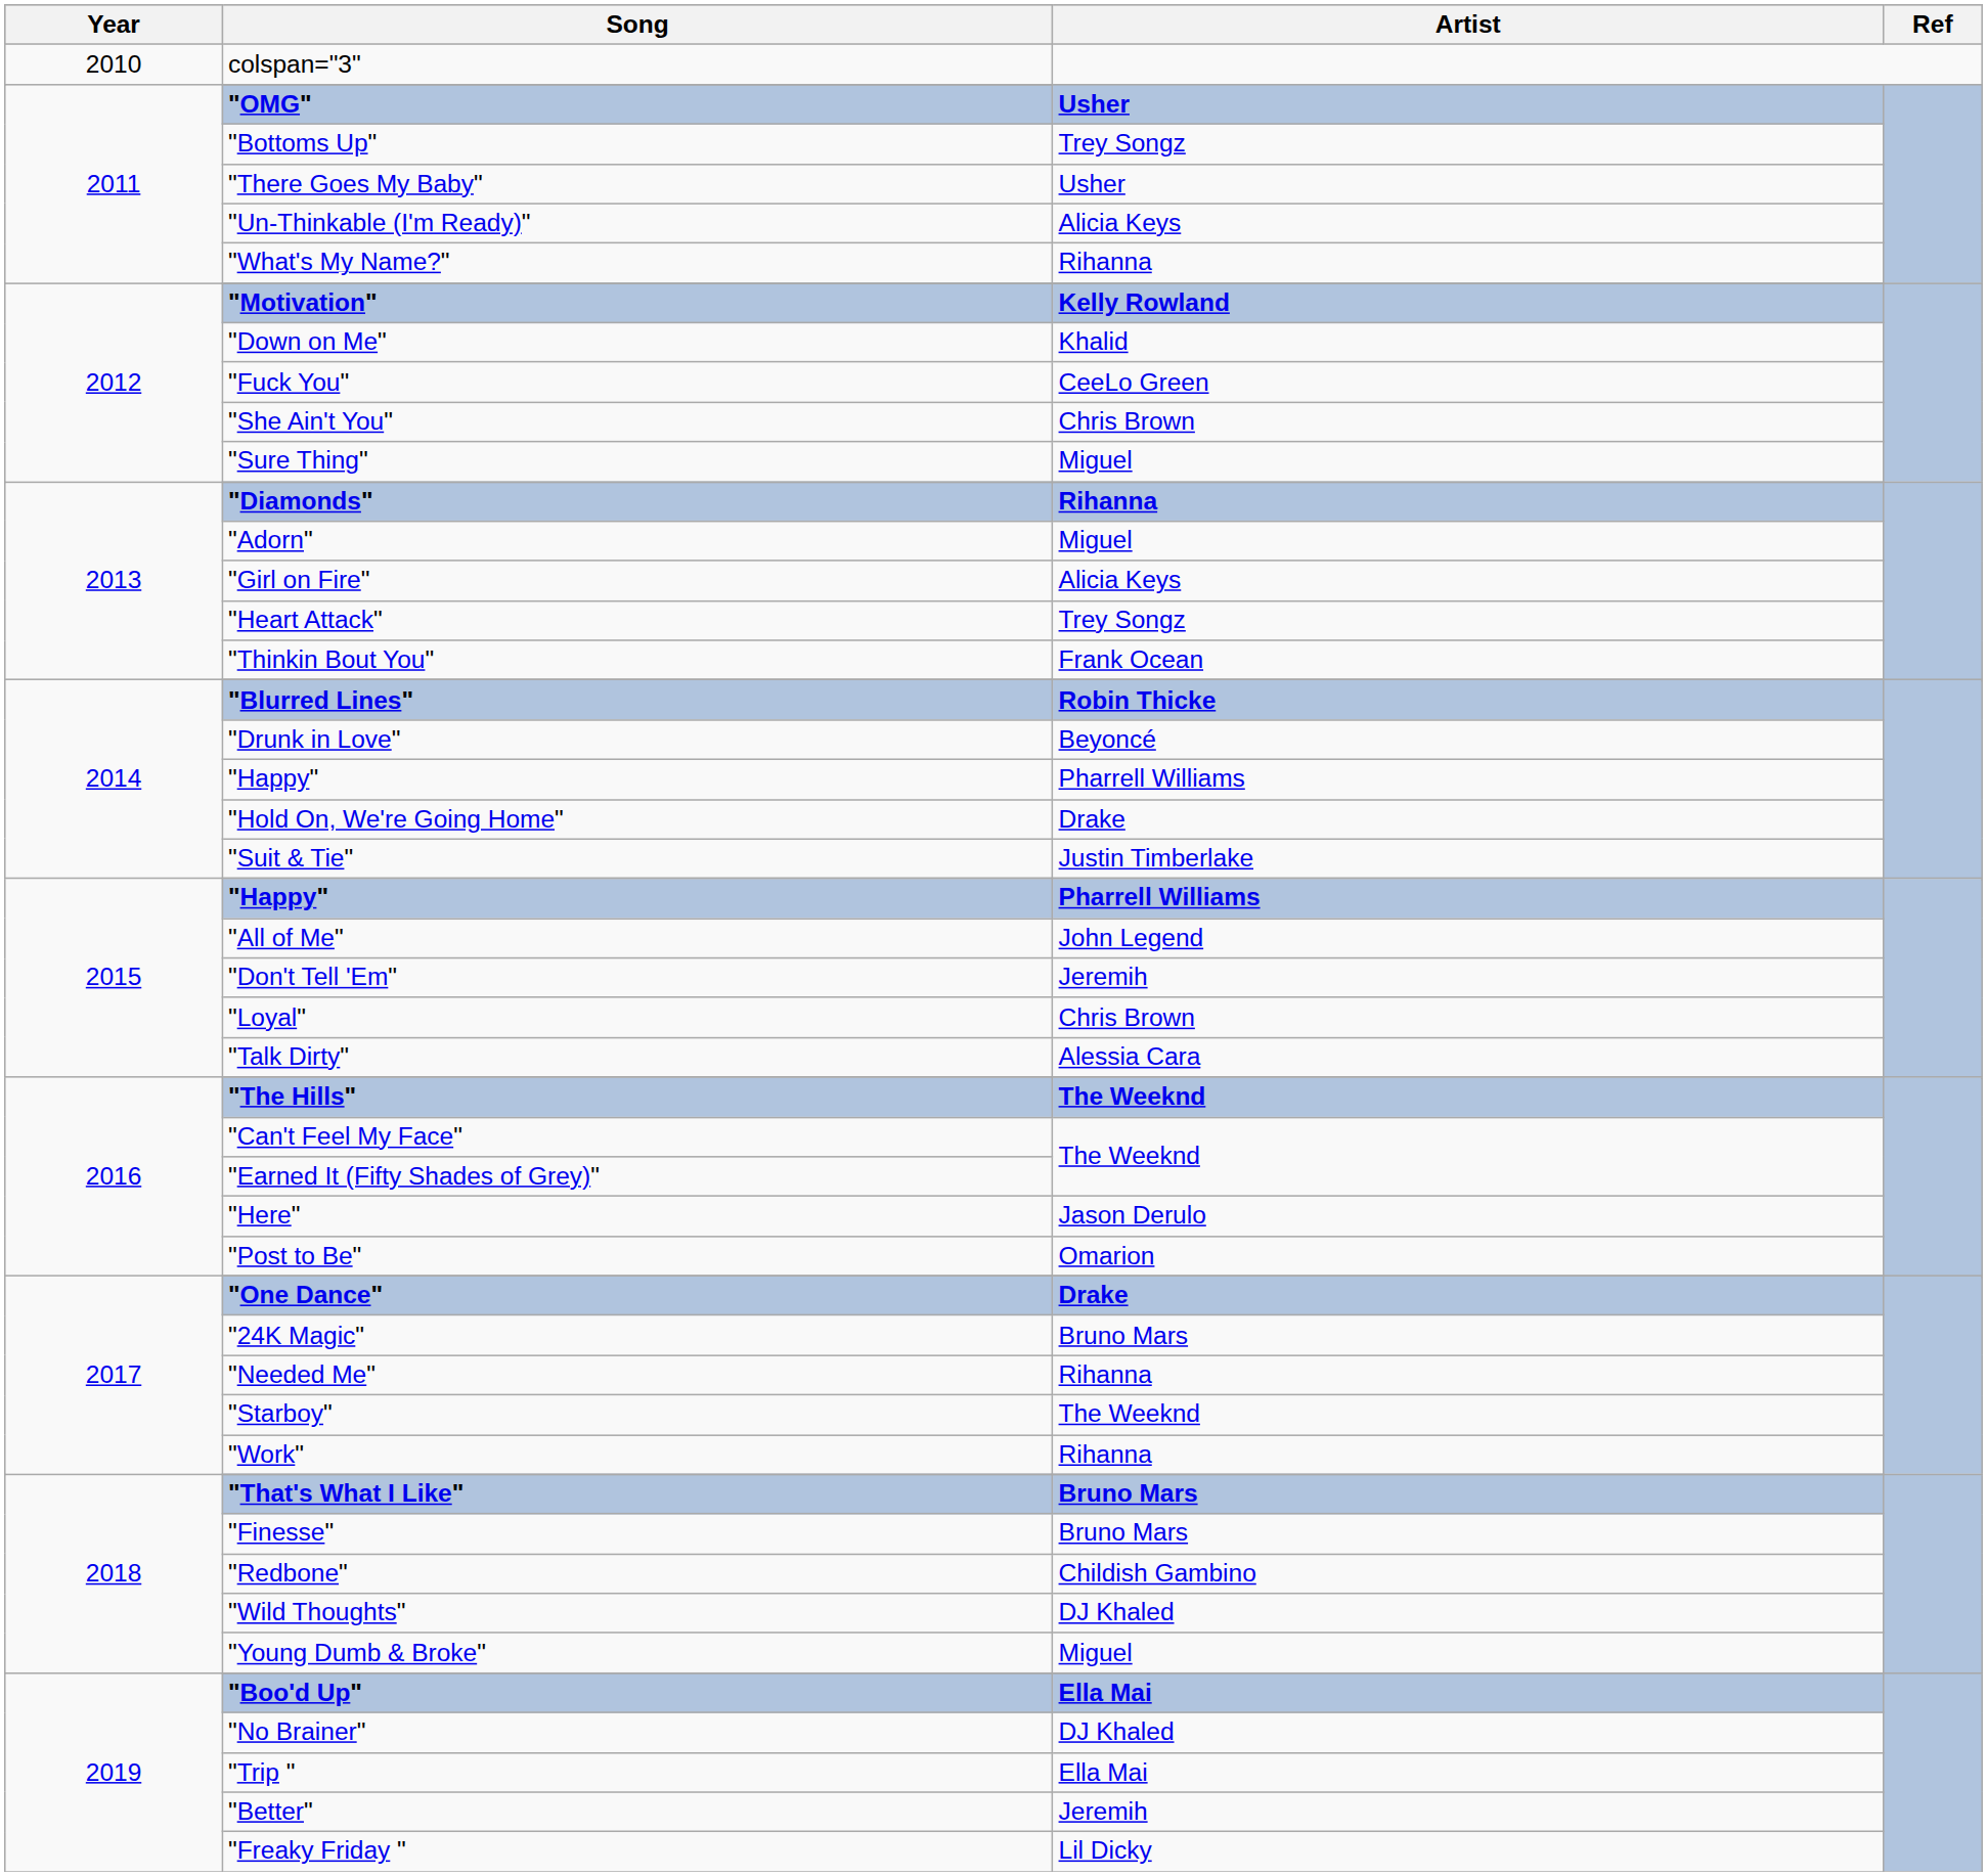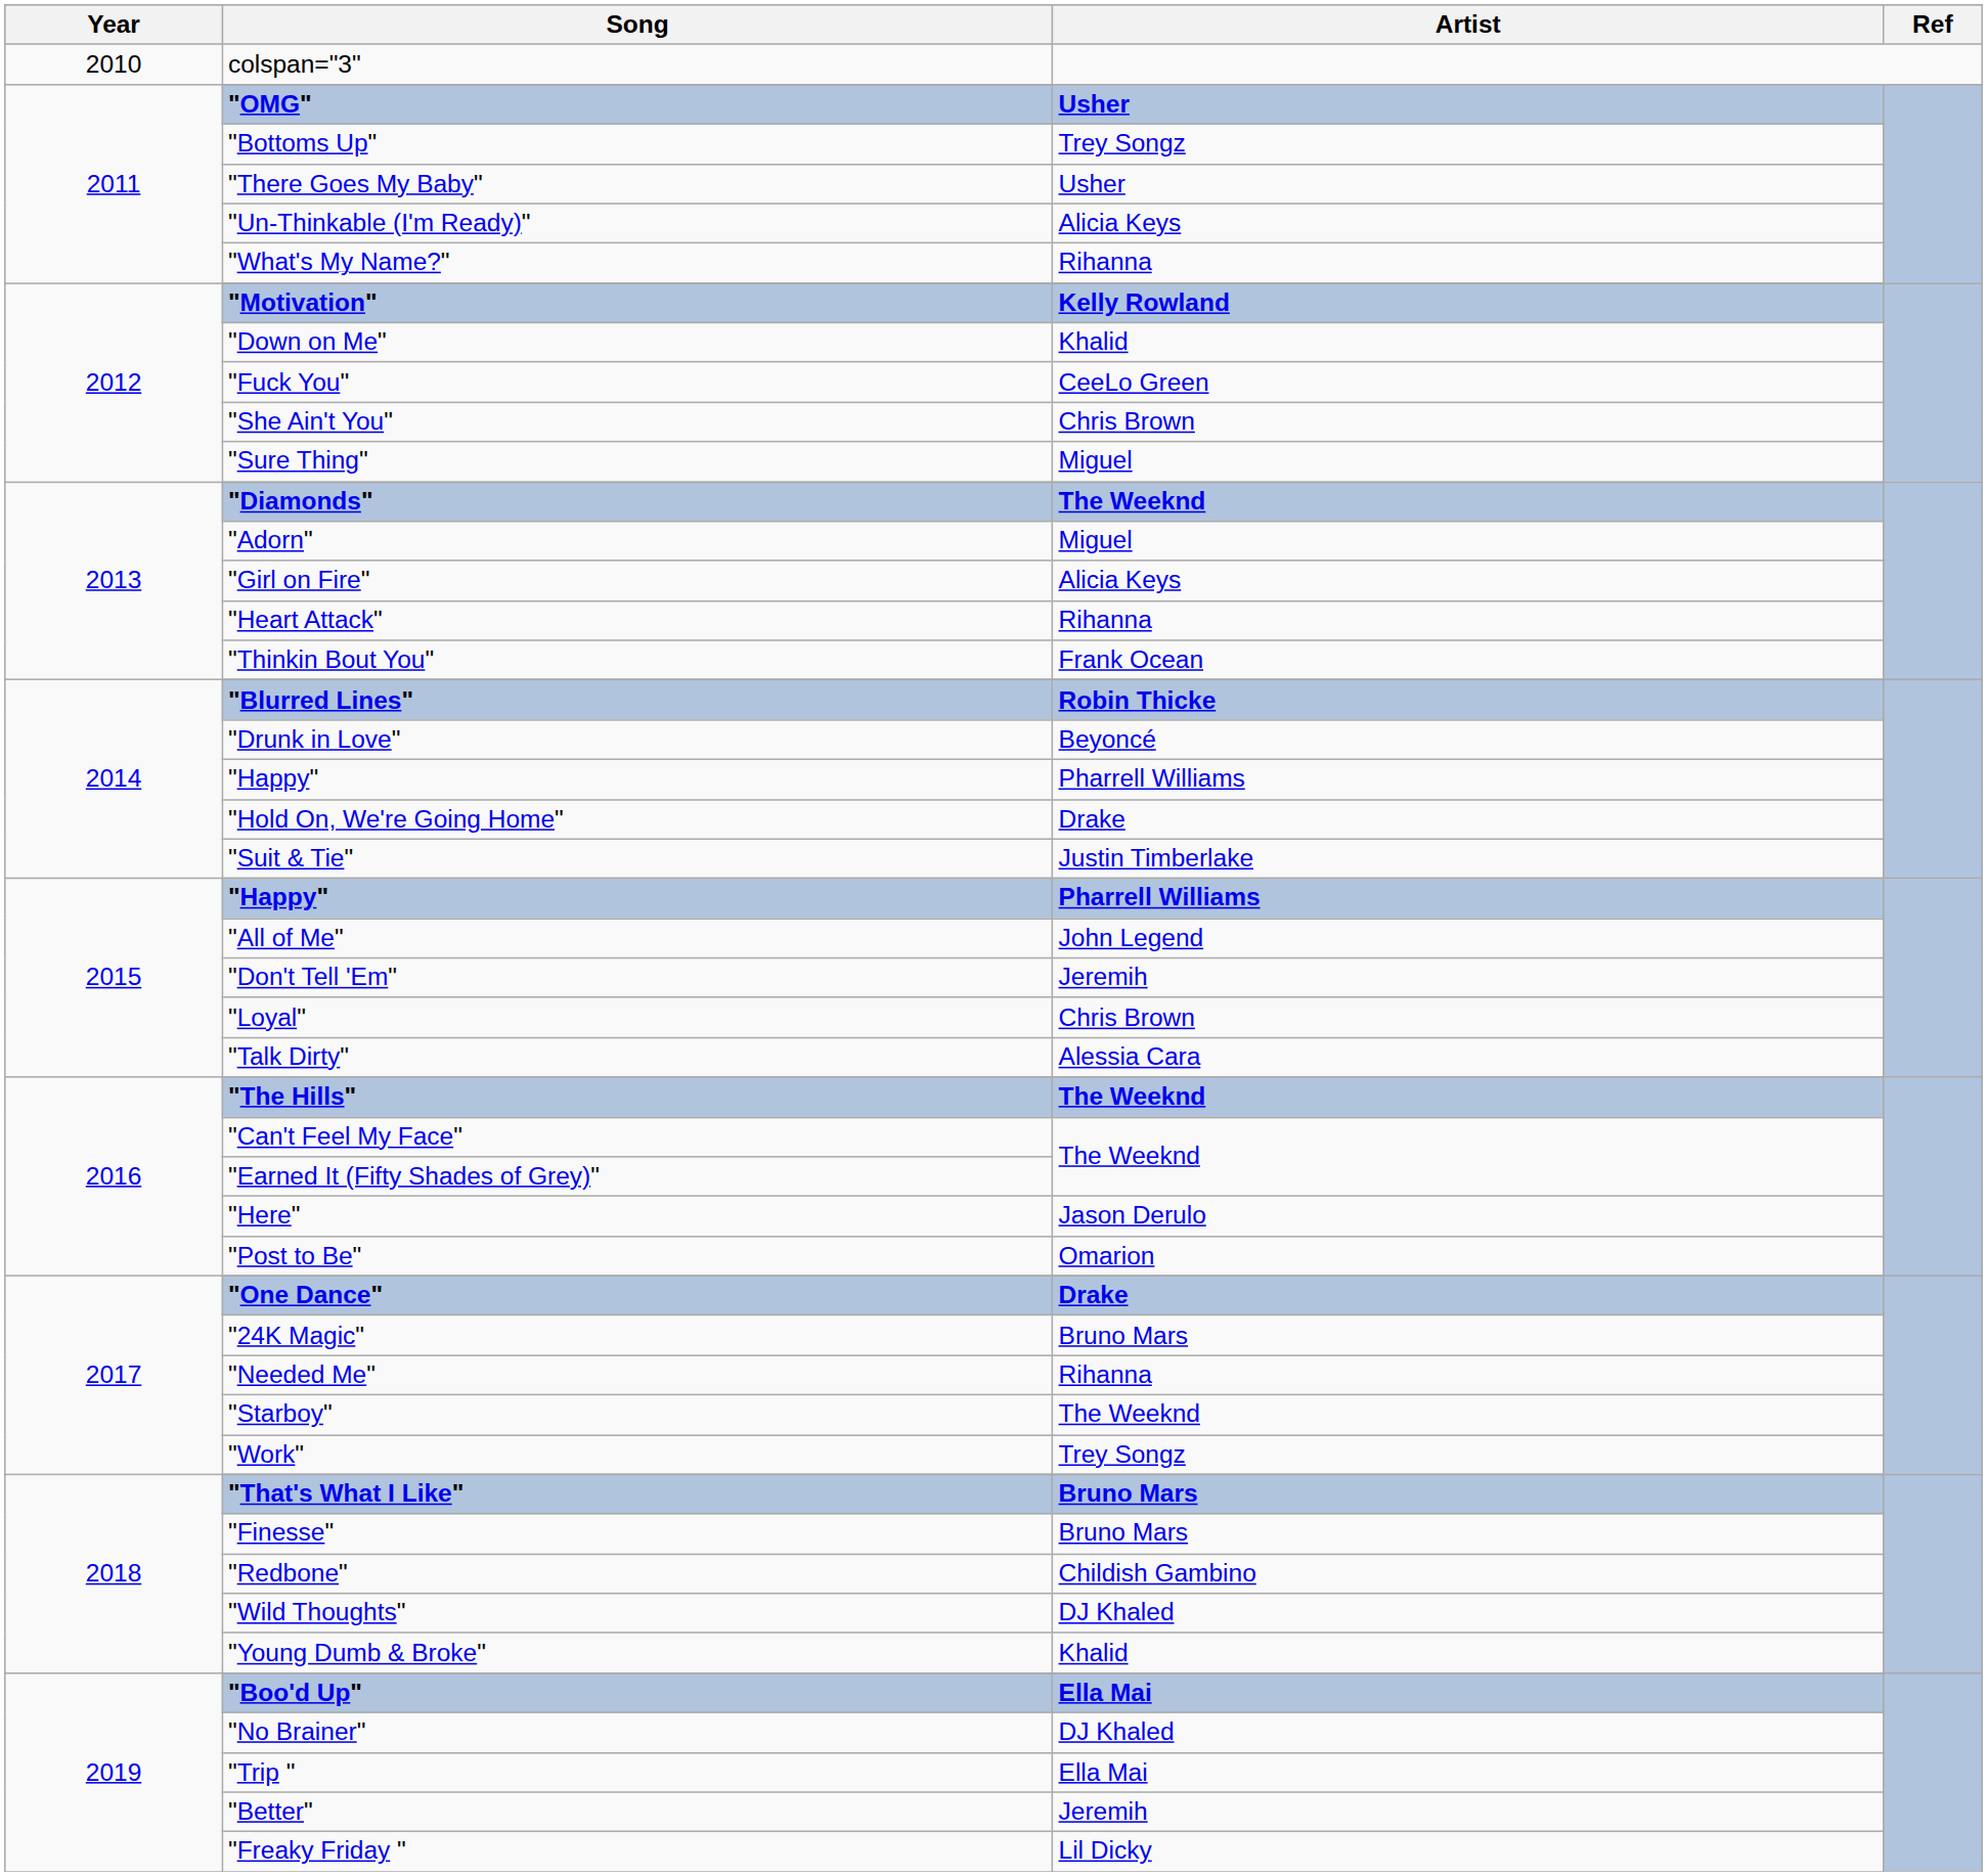"Diamonds" | Artist: Rihanna -> The Weeknd
"Heart Attack" | Artist: Trey Songz -> Rihanna
"Work" | Artist: Rihanna -> Trey Songz
"Young Dumb & Broke" | Artist: Miguel -> Khalid
